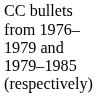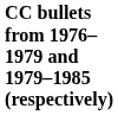row 1 | column 1: normal -> bold
